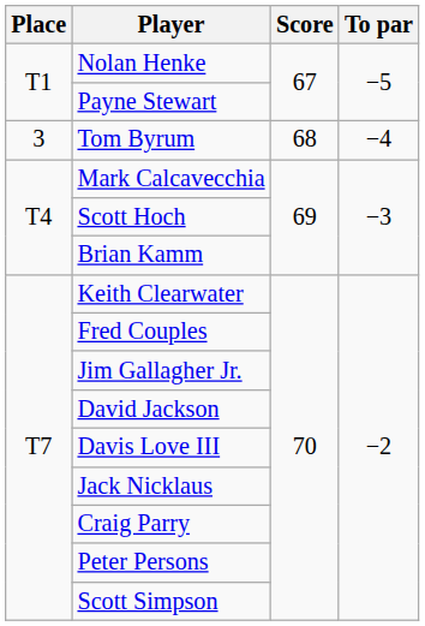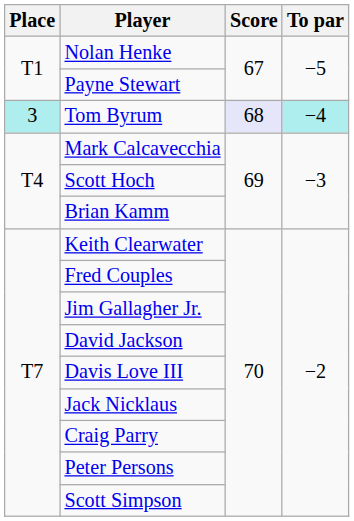Tom Byrum | Place: no background -> paleturquoise background
Tom Byrum | Score: no background -> lavender background
Tom Byrum | To par: no background -> paleturquoise background
